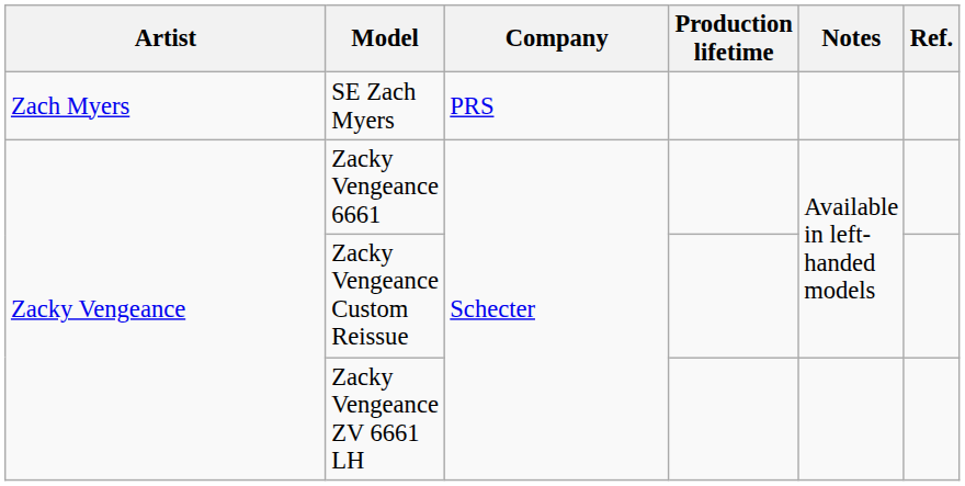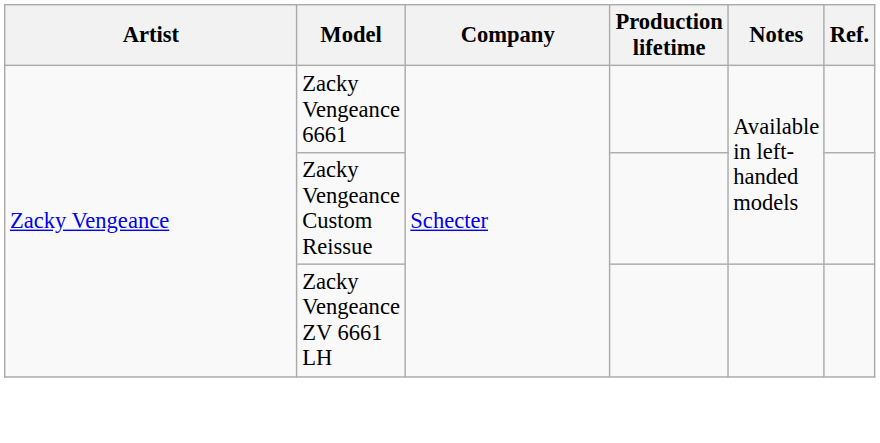- row: Zach Myers | SE Zach Myers | PRS
